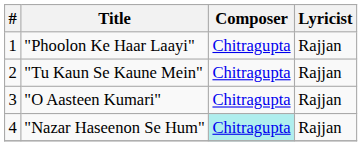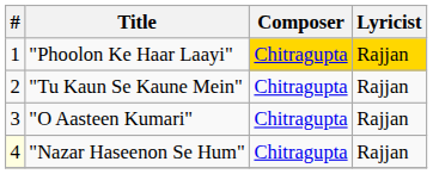"Phoolon Ke Haar Laayi" | Composer: no background -> gold background
"Phoolon Ke Haar Laayi" | Lyricist: no background -> gold background
"Nazar Haseenon Se Hum" | #: no background -> lightyellow background
"Nazar Haseenon Se Hum" | Composer: paleturquoise background -> no background
